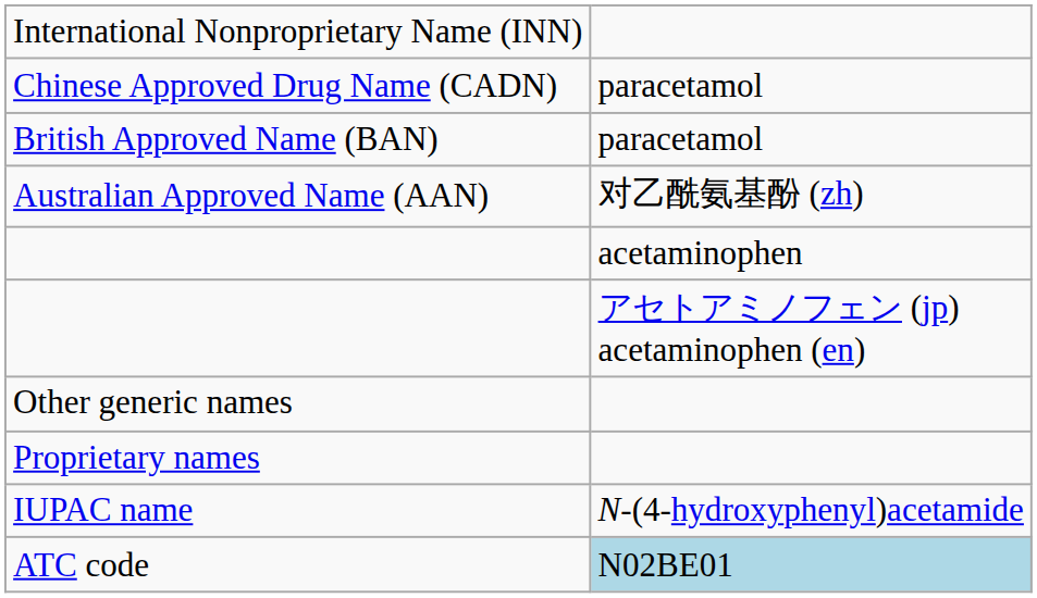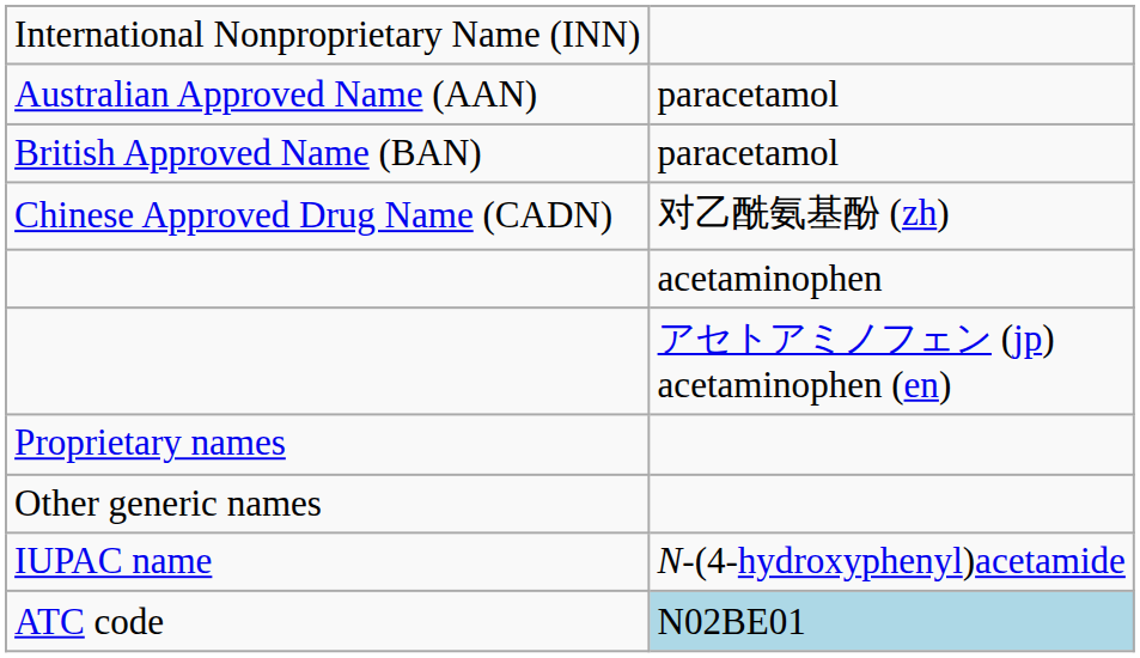row 2 | column 1: Chinese Approved Drug Name (CADN) -> Australian Approved Name (AAN)
row 4 | column 1: Australian Approved Name (AAN) -> Chinese Approved Drug Name (CADN)
row 7 | column 1: Other generic names -> Proprietary names
row 8 | column 1: Proprietary names -> Other generic names
